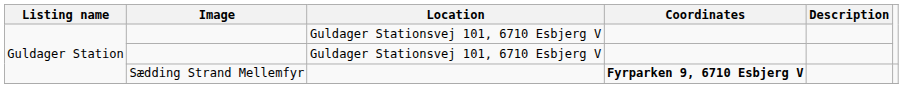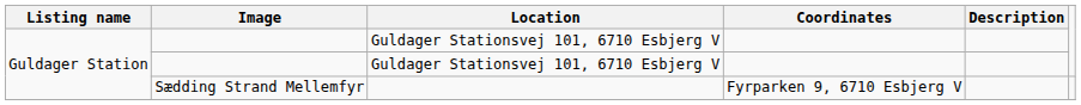Sædding Strand Mellemfyr | Coordinates: bold -> normal
